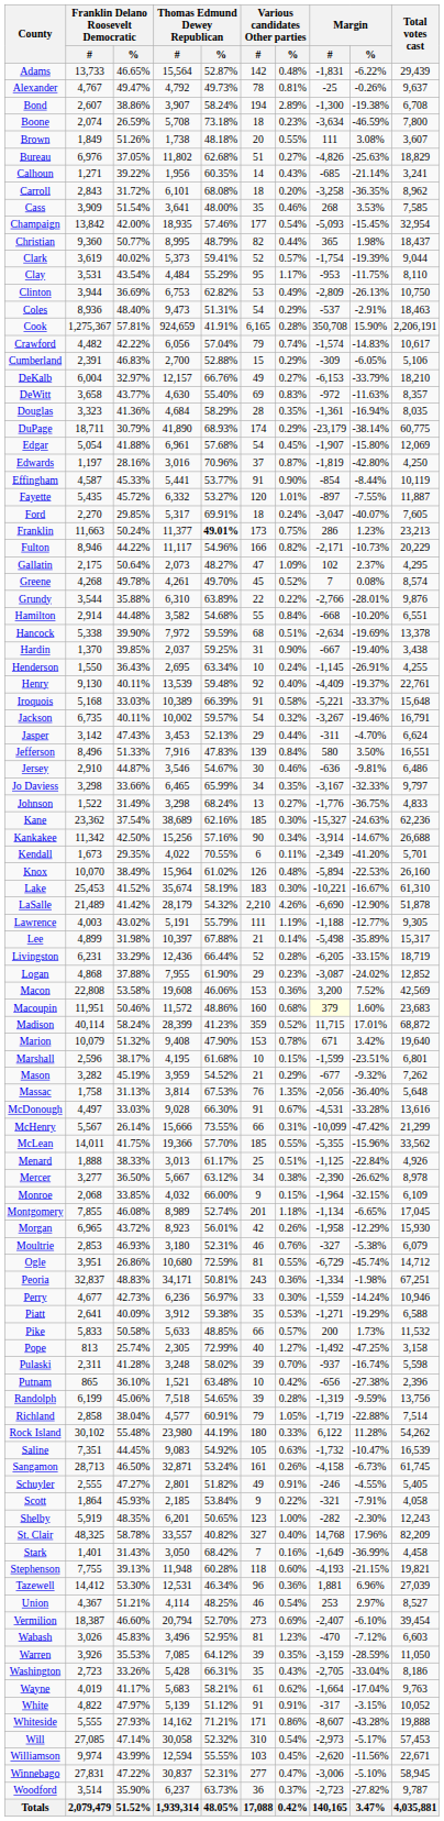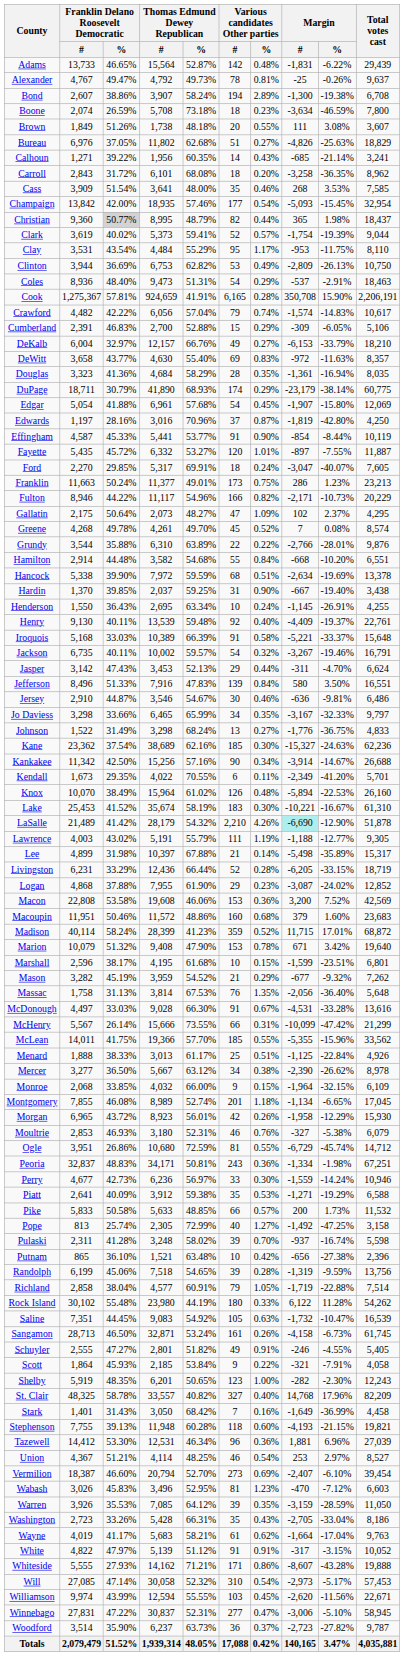Christian | Franklin Delano Roosevelt Democratic / %: no background -> lightgrey background
Franklin | Thomas Edmund Dewey Republican / %: bold -> normal
LaSalle | Margin / #: no background -> paleturquoise background
Macoupin | Margin / #: lightyellow background -> no background
